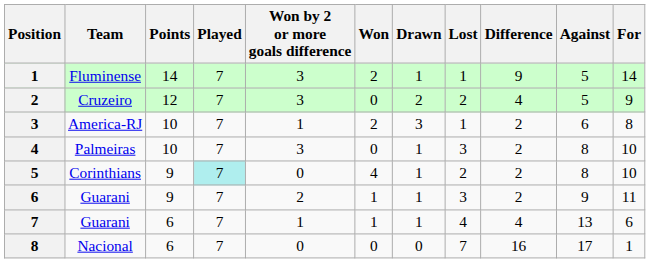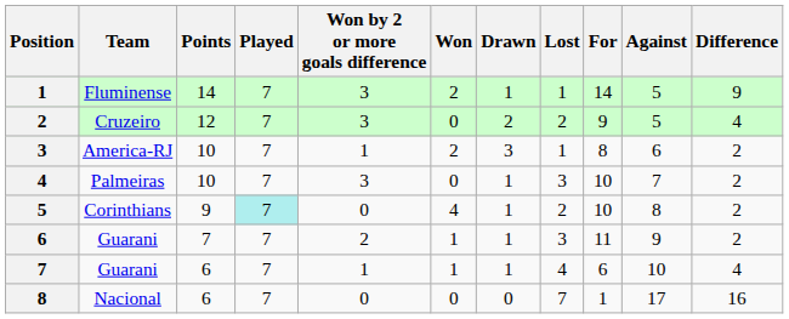columns swapped: For <-> Difference
row 5 | Against: 8 -> 7
row 7 | Points: 9 -> 7
row 8 | Against: 13 -> 10
